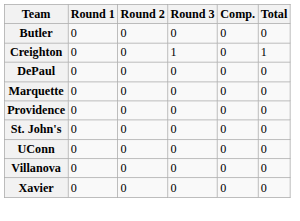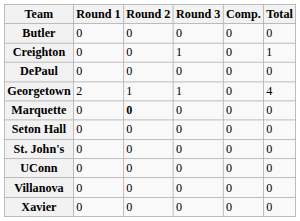+ row: Georgetown | 2 | 1 | 1 | 0 | 4
Marquette | Round 2: normal -> bold
- row: Providence | 0 | 0 | 0 | 0 | 0
+ row: Seton Hall | 0 | 0 | 0 | 0 | 0
